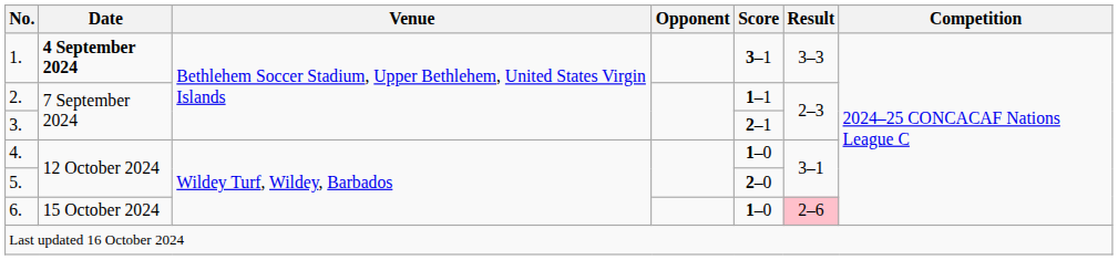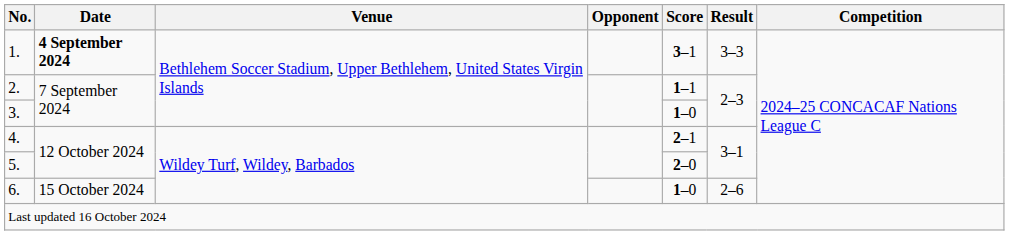3. | Score: 2–1 -> 1–0
4. | Score: 1–0 -> 2–1
6. | Result: pink background -> no background
